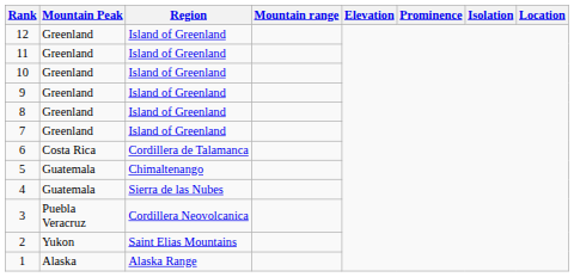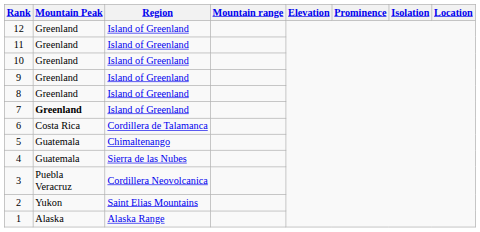7 | Mountain Peak: normal -> bold
